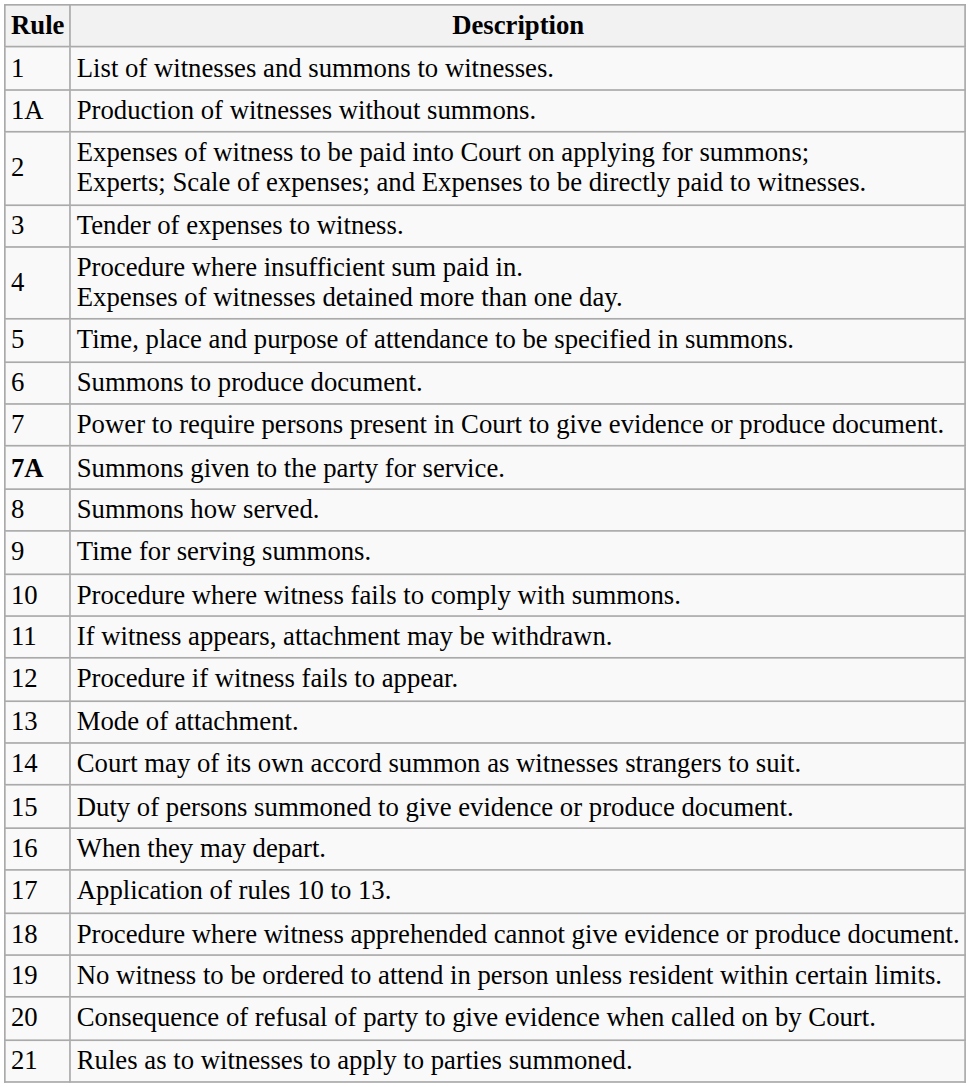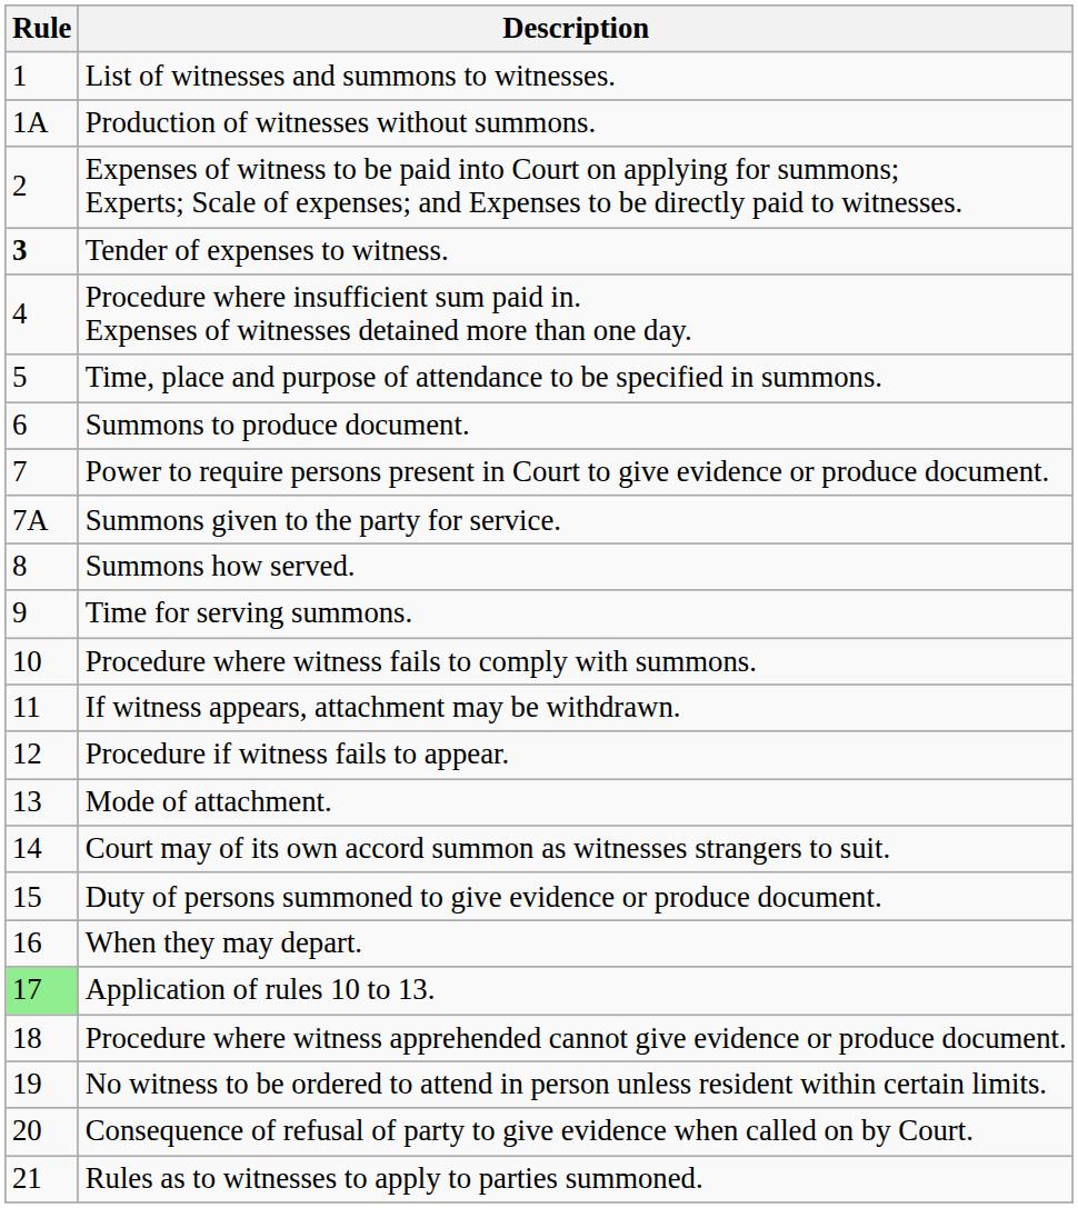Tender of expenses to witness. | Rule: normal -> bold
Summons given to the party for service. | Rule: bold -> normal
Application of rules 10 to 13. | Rule: no background -> lightgreen background
